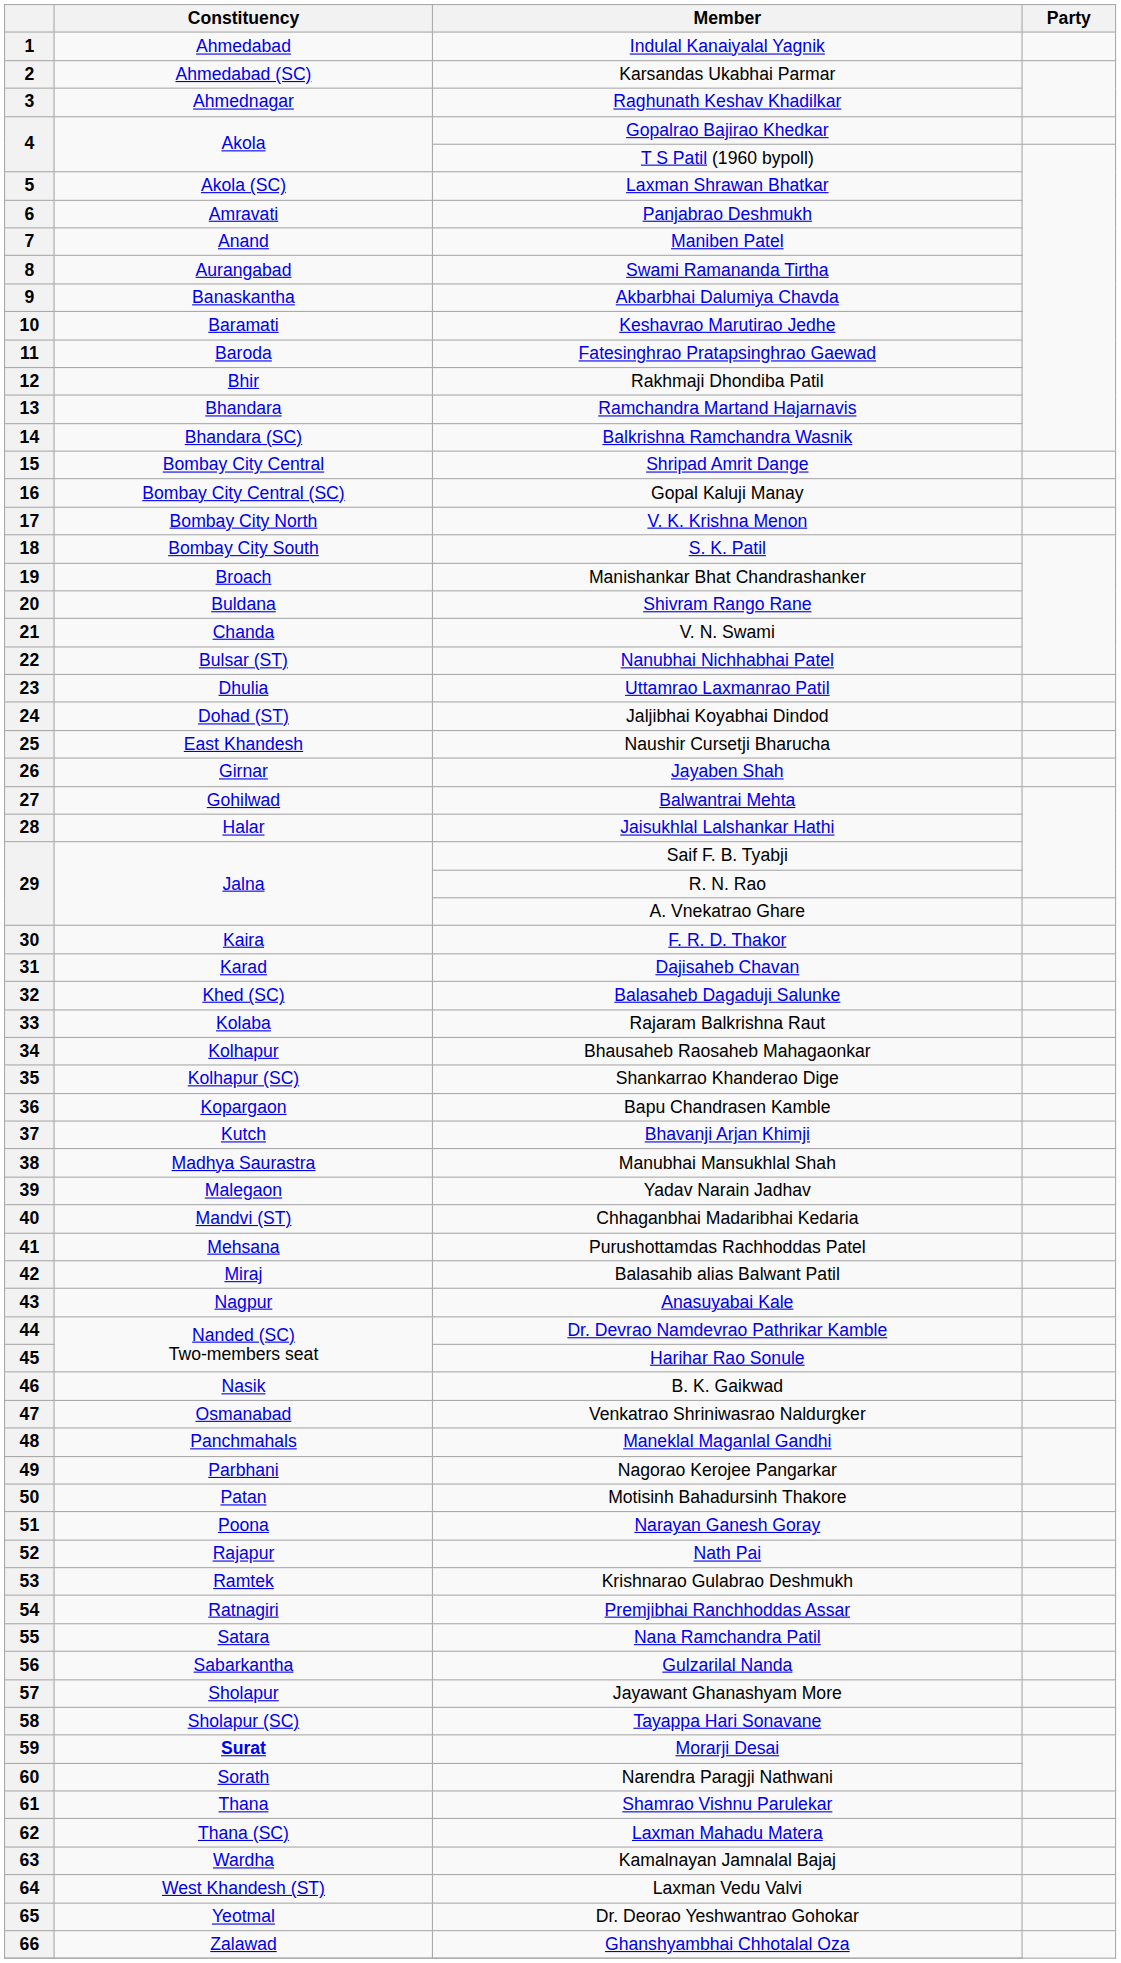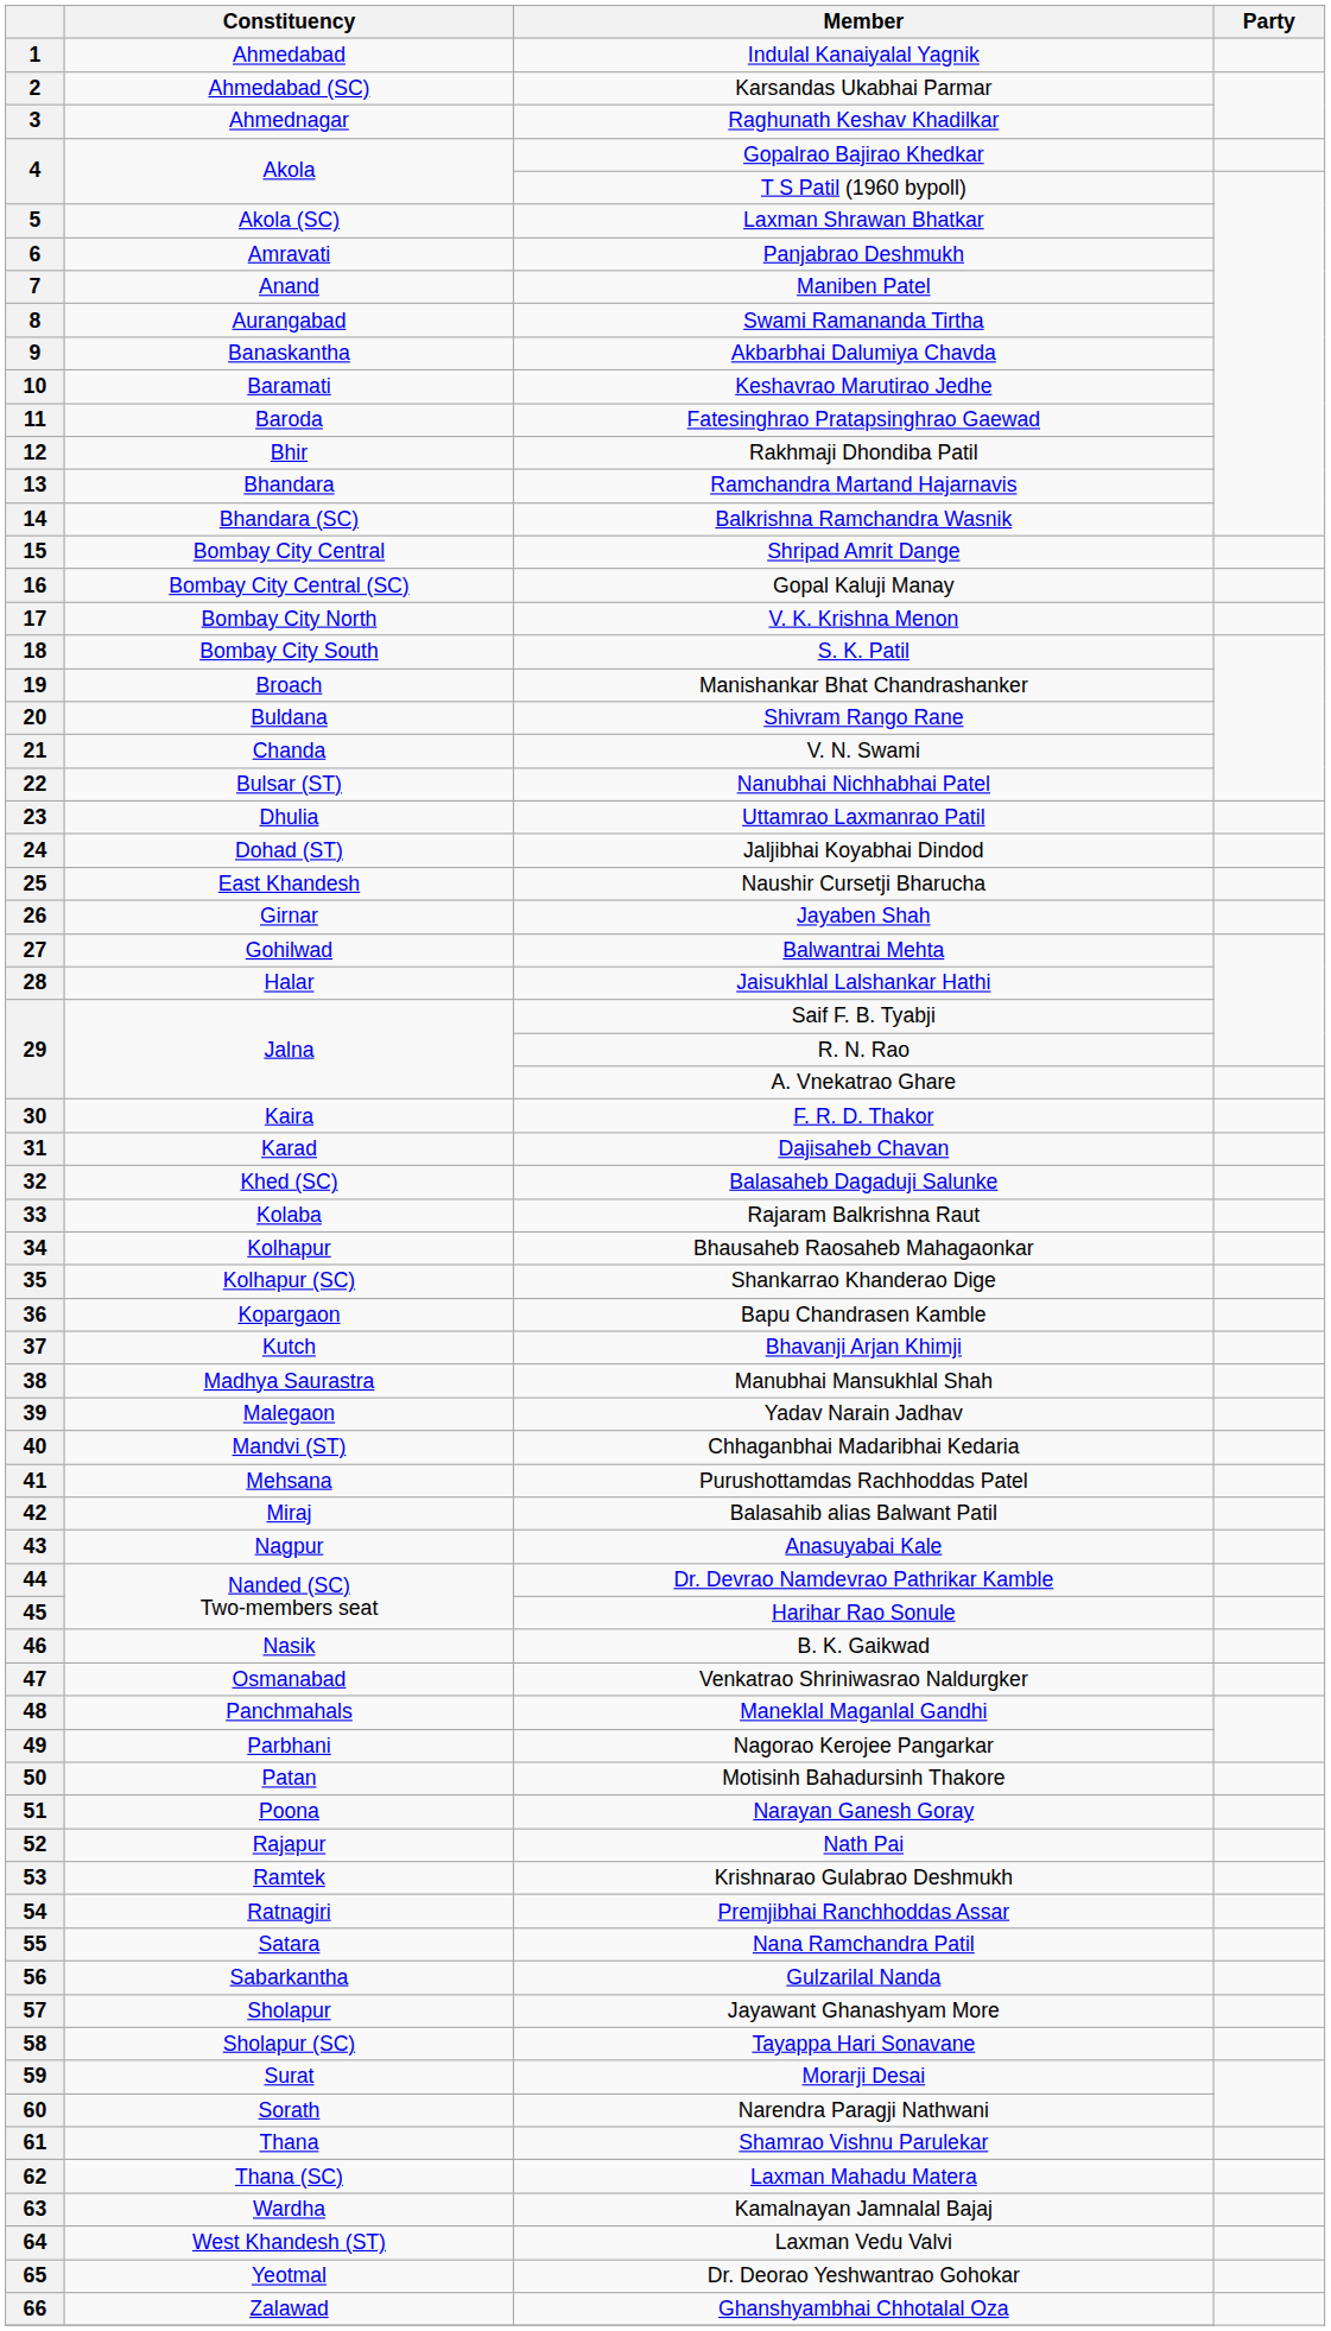59 | Constituency: bold -> normal
